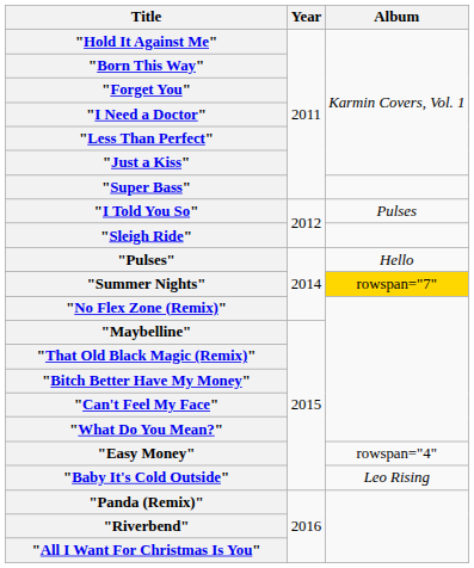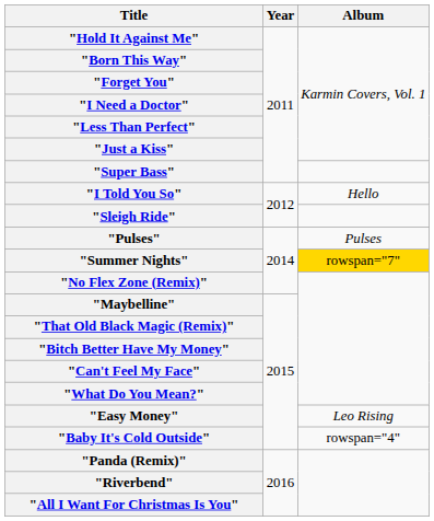"I Told You So" | Album: Pulses -> Hello
"Pulses" | Album: Hello -> Pulses
"Easy Money" | Album: rowspan="4" -> Leo Rising
"Baby It's Cold Outside" | Album: Leo Rising -> rowspan="4"
